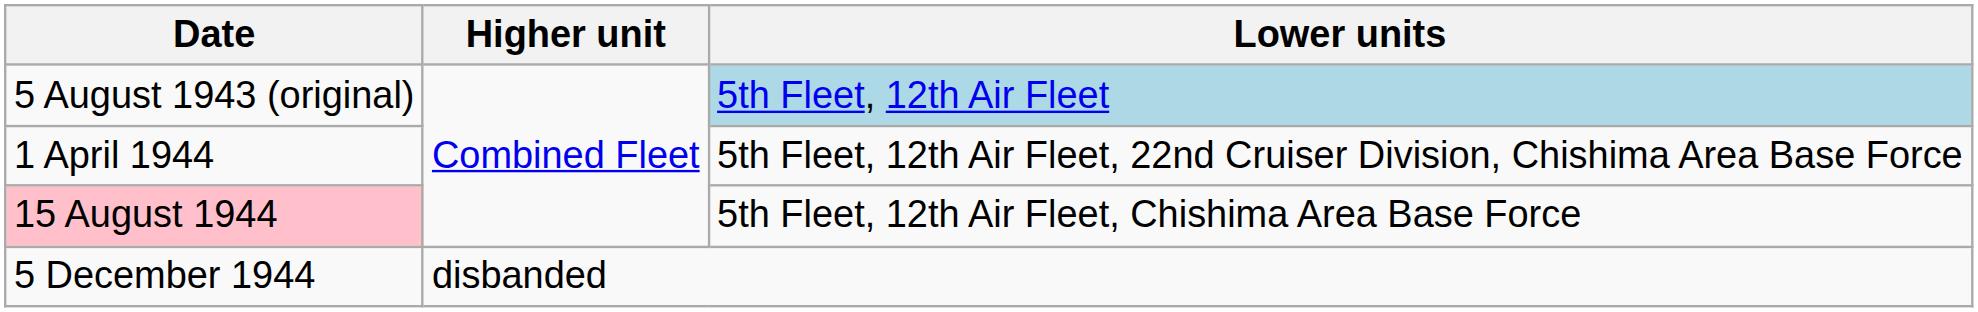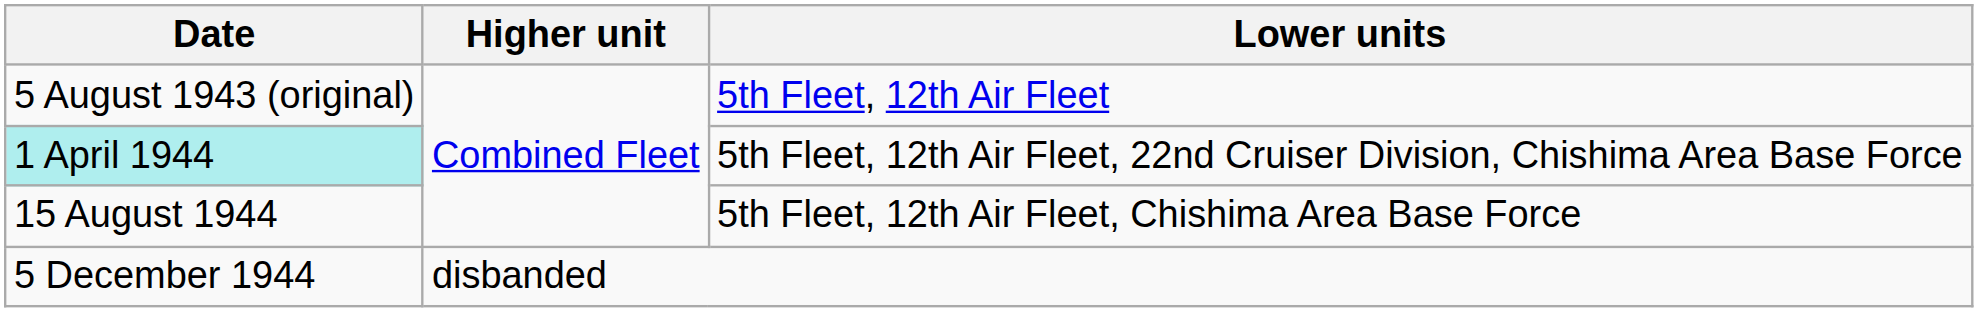5 August 1943 (original) | Lower units: lightblue background -> no background
1 April 1944 | Date: no background -> paleturquoise background
15 August 1944 | Date: pink background -> no background
